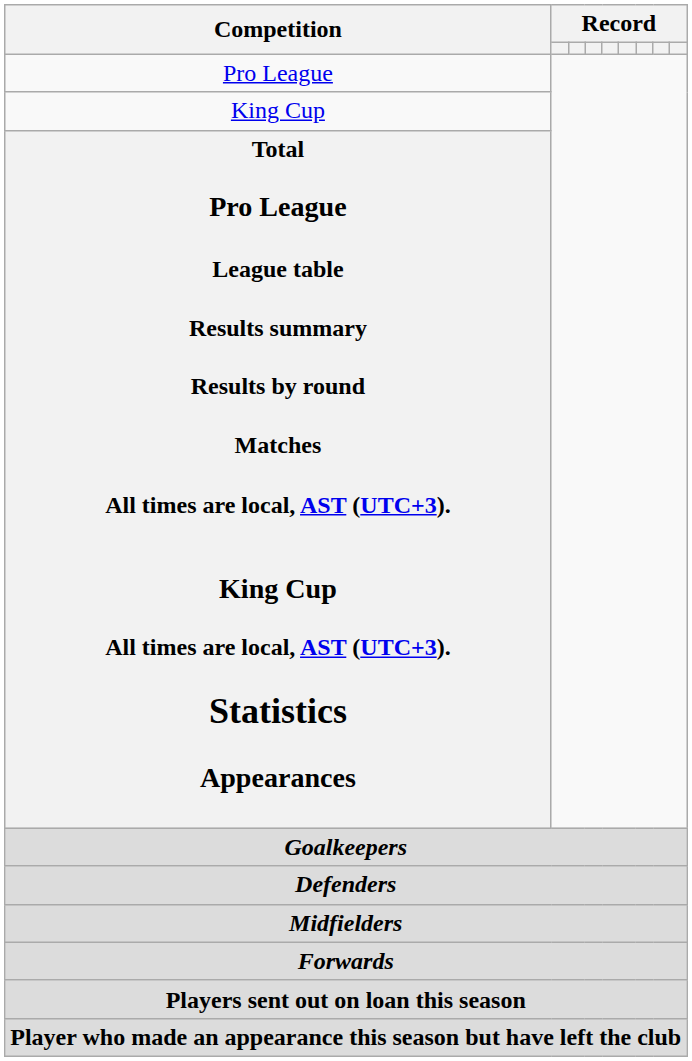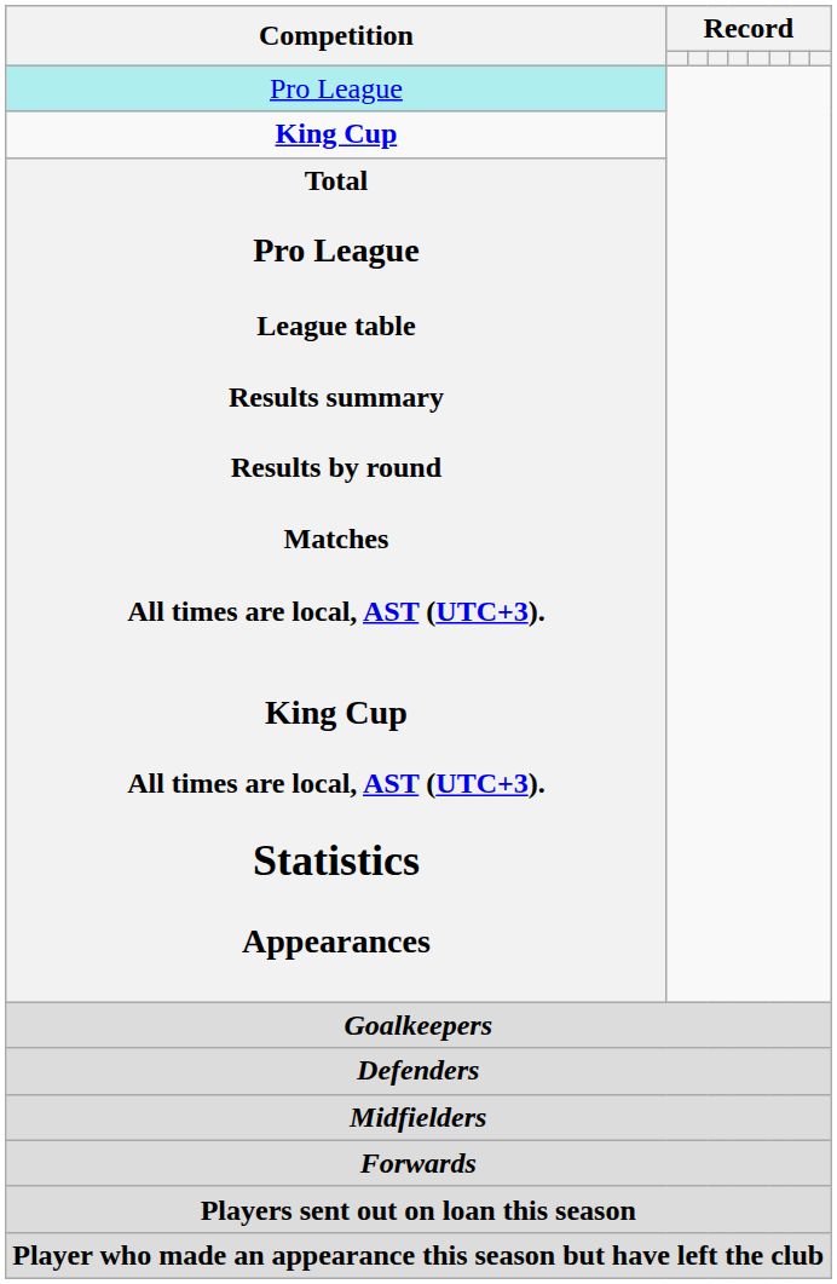Pro League | Competition: no background -> paleturquoise background
King Cup | Competition: normal -> bold
